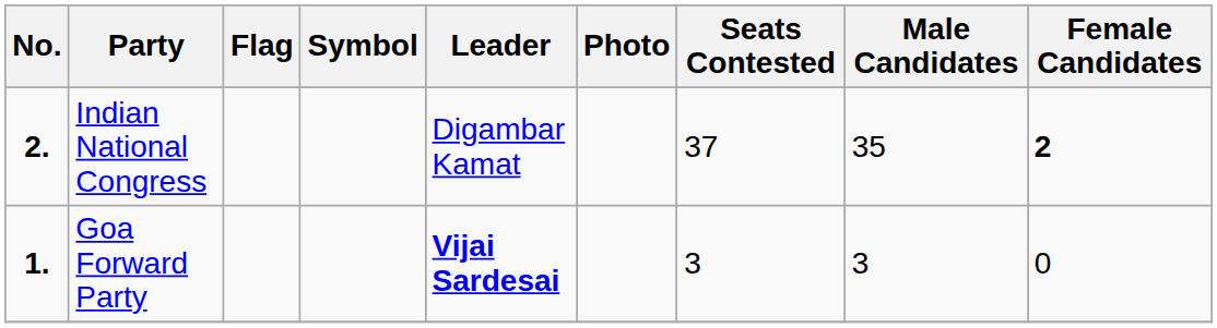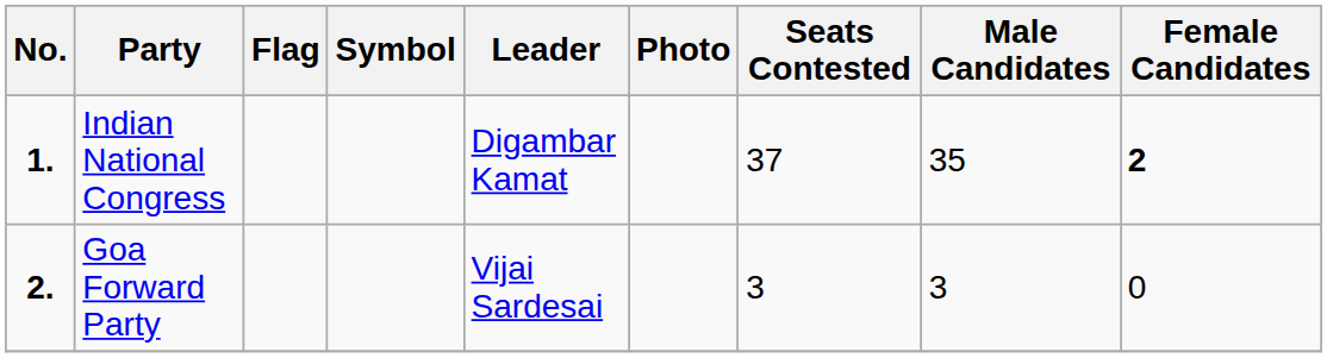Indian National Congress | No.: 2. -> 1.
Goa Forward Party | No.: 1. -> 2.
Goa Forward Party | Leader: bold -> normal
